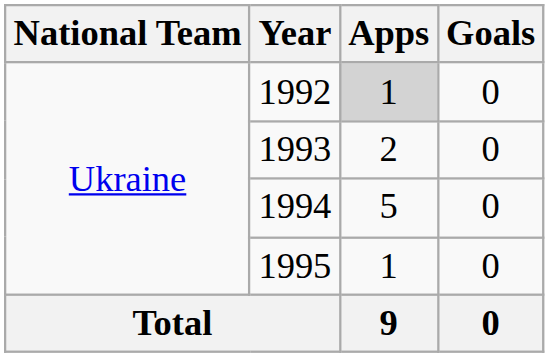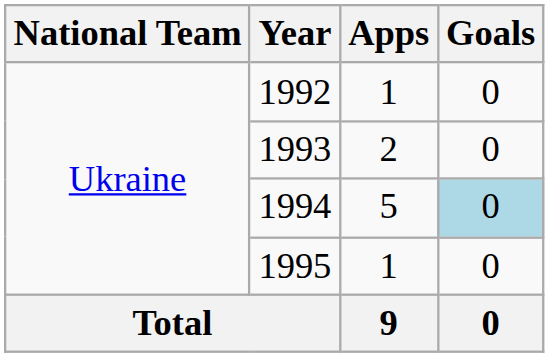1992 | Apps: lightgrey background -> no background
1994 | Goals: no background -> lightblue background
